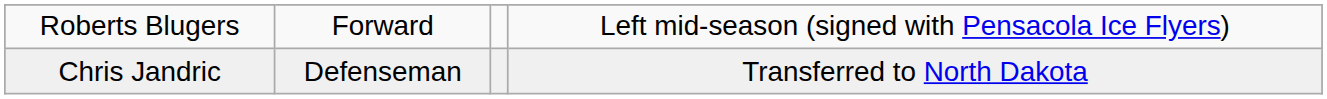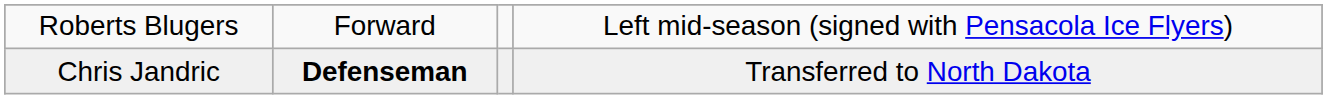Chris Jandric | column 2: normal -> bold
